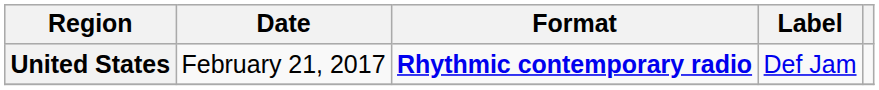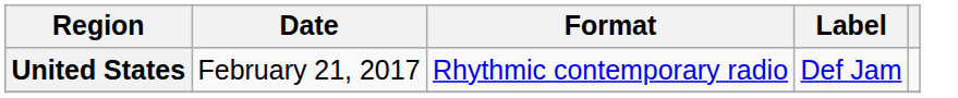United States | Format: bold -> normal
